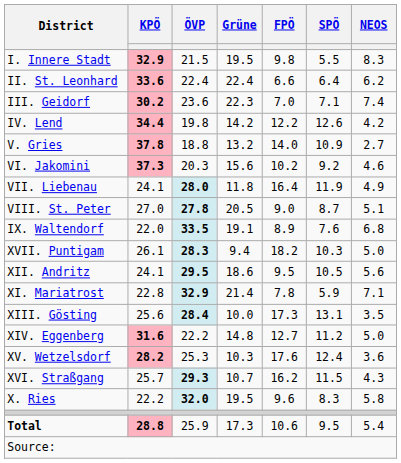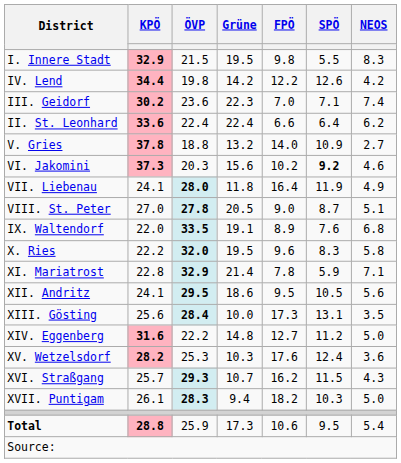rows swapped: II. St. Leonhard <-> IV. Lend
VI. Jakomini | SPÖ: normal -> bold
rows swapped: X. Ries <-> XVII. Puntigam
rows swapped: XI. Mariatrost <-> XII. Andritz
